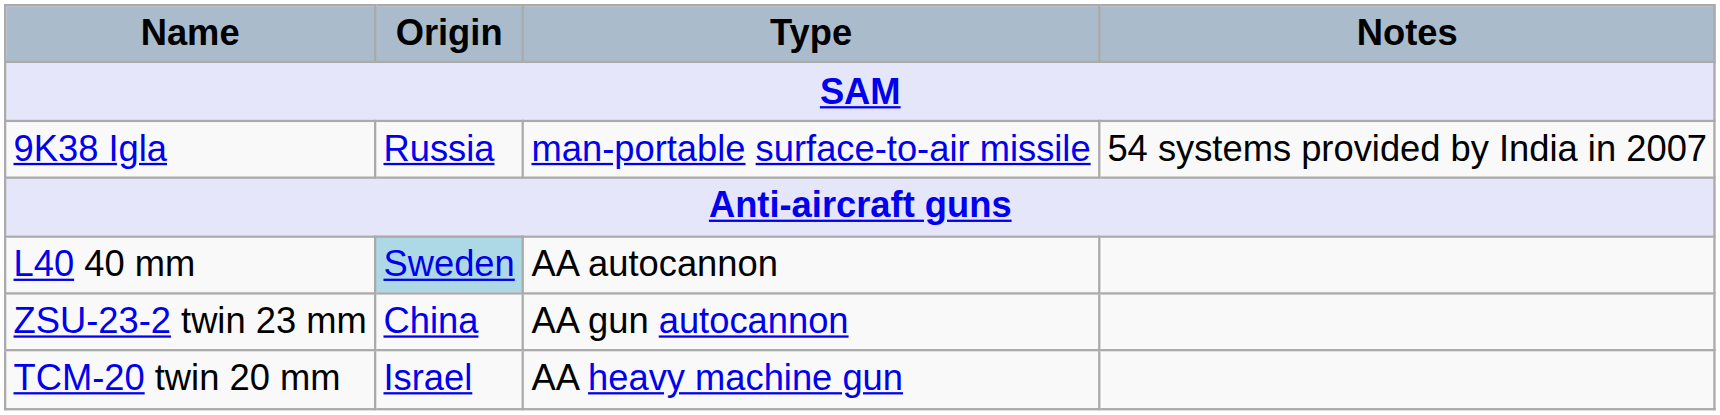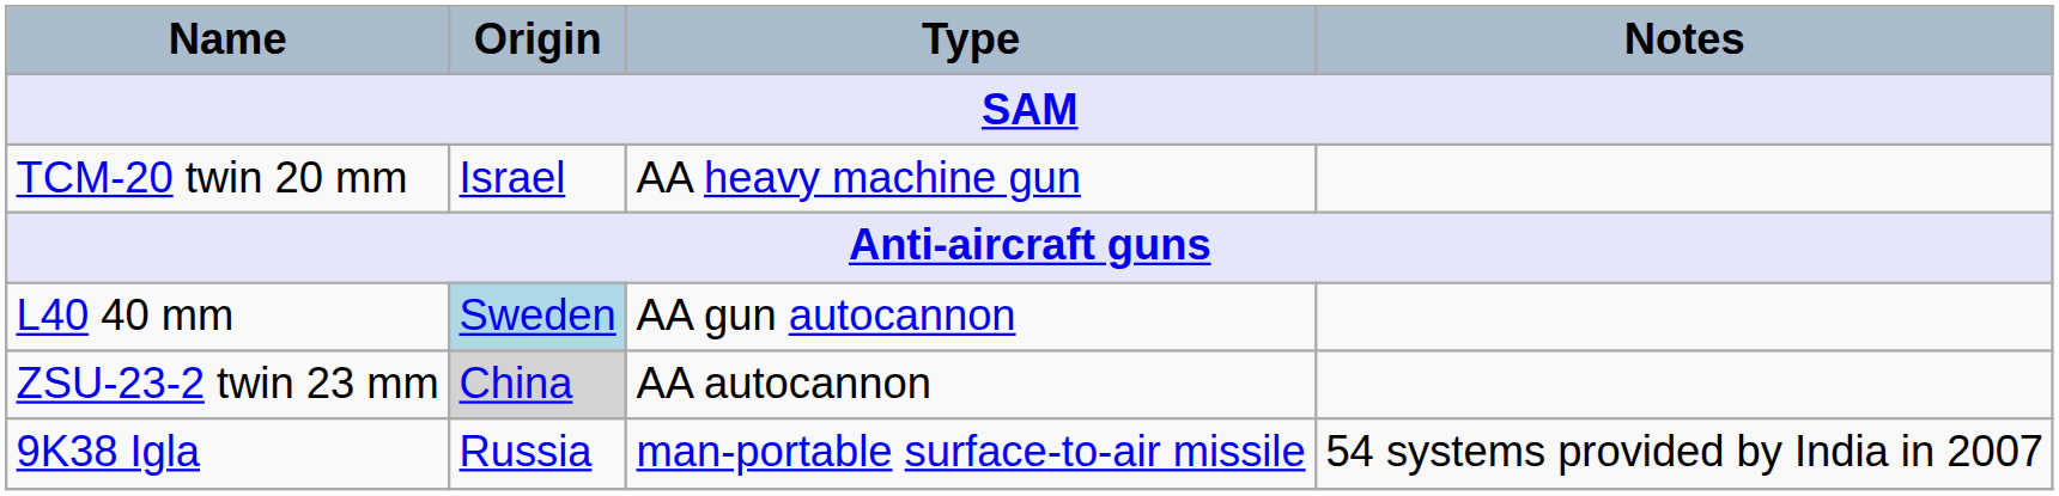rows swapped: 9K38 Igla <-> TCM-20 twin 20 mm
L40 40 mm | Type: AA autocannon -> AA gun autocannon
ZSU-23-2 twin 23 mm | Origin: no background -> lightgrey background
ZSU-23-2 twin 23 mm | Type: AA gun autocannon -> AA autocannon
